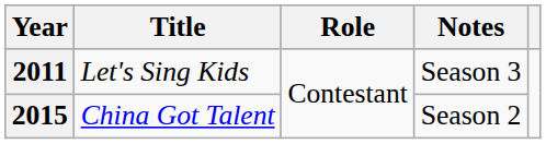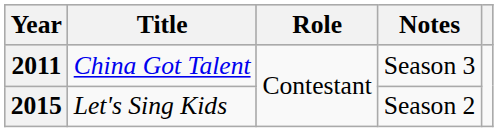2011 | Title: Let's Sing Kids -> China Got Talent
2015 | Title: China Got Talent -> Let's Sing Kids
